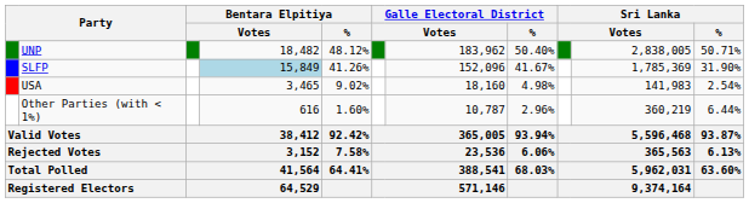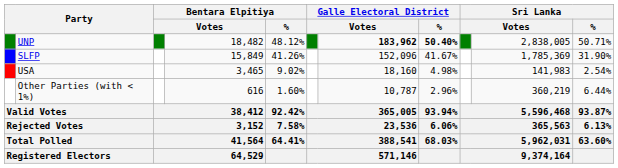UNP | column 7: normal -> bold
UNP | Galle Electoral District / %: normal -> bold
SLFP | column 4: lightblue background -> no background
